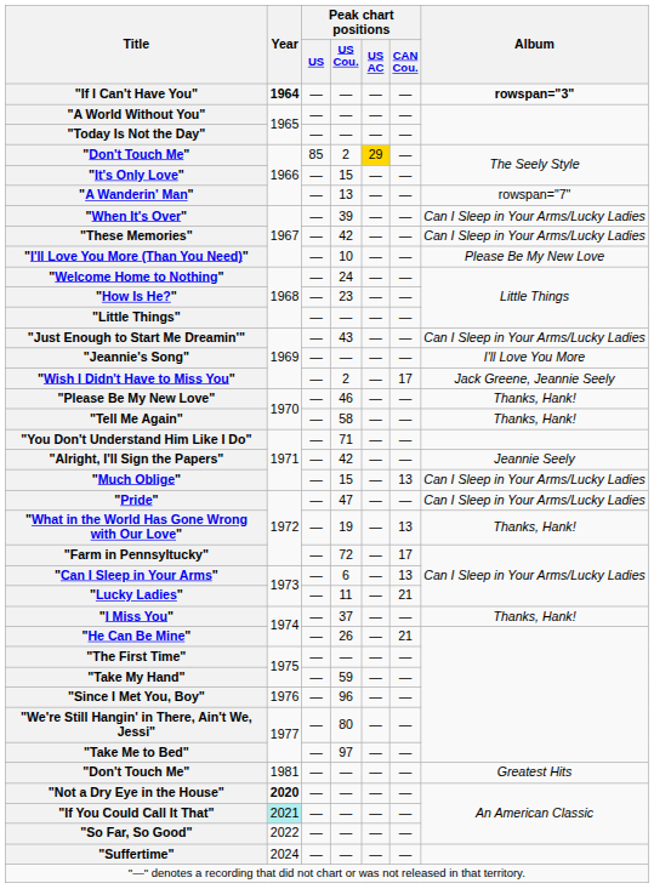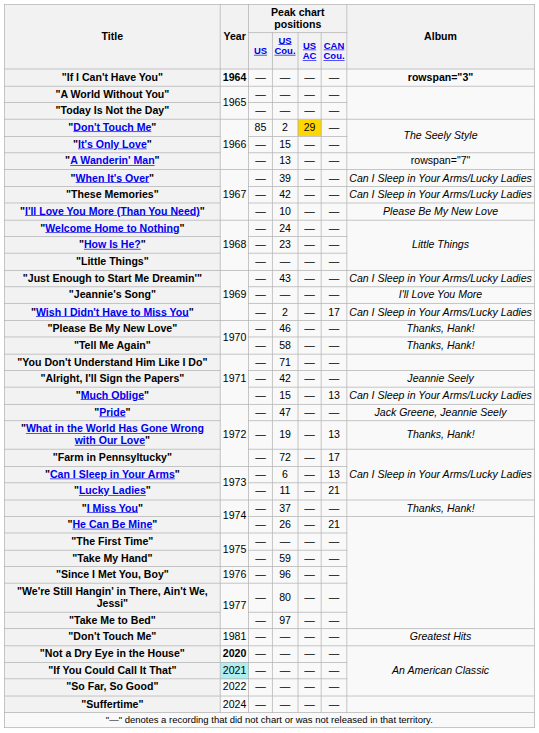"Wish I Didn't Have to Miss You" | Album: Jack Greene, Jeannie Seely -> Can I Sleep in Your Arms/Lucky Ladies
"Pride" | Album: Can I Sleep in Your Arms/Lucky Ladies -> Jack Greene, Jeannie Seely
